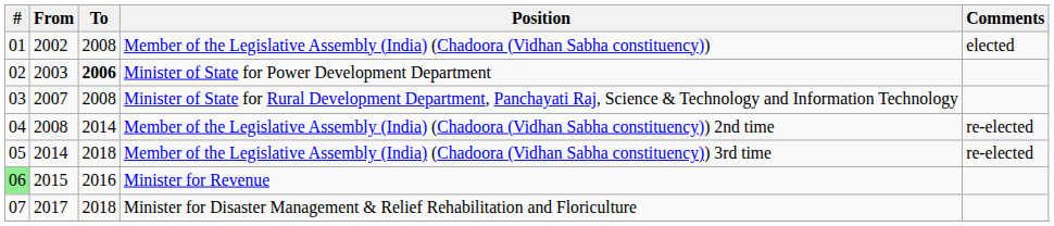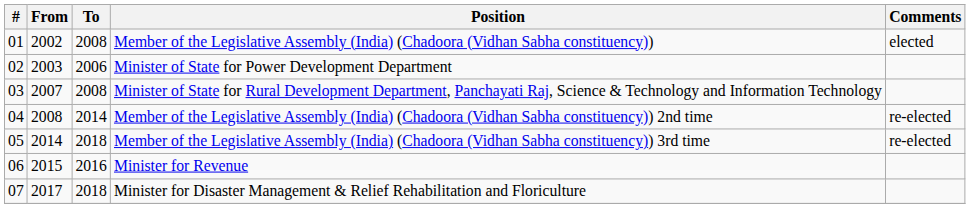Minister of State for Power Development Department | To: bold -> normal
Minister for Revenue | #: lightgreen background -> no background
